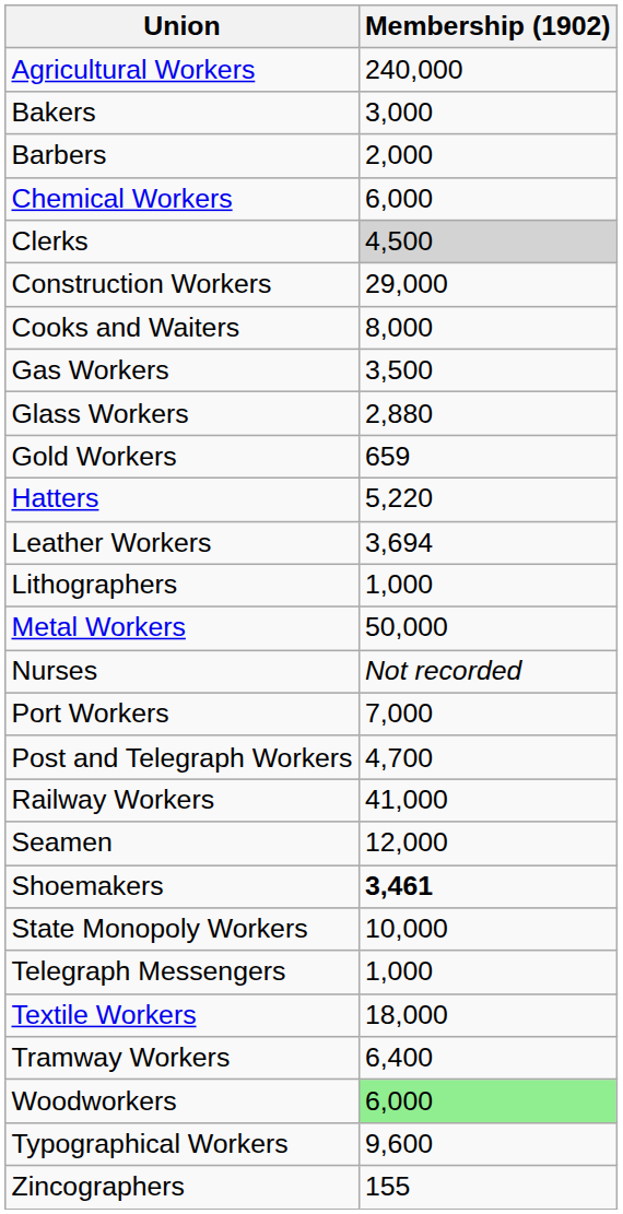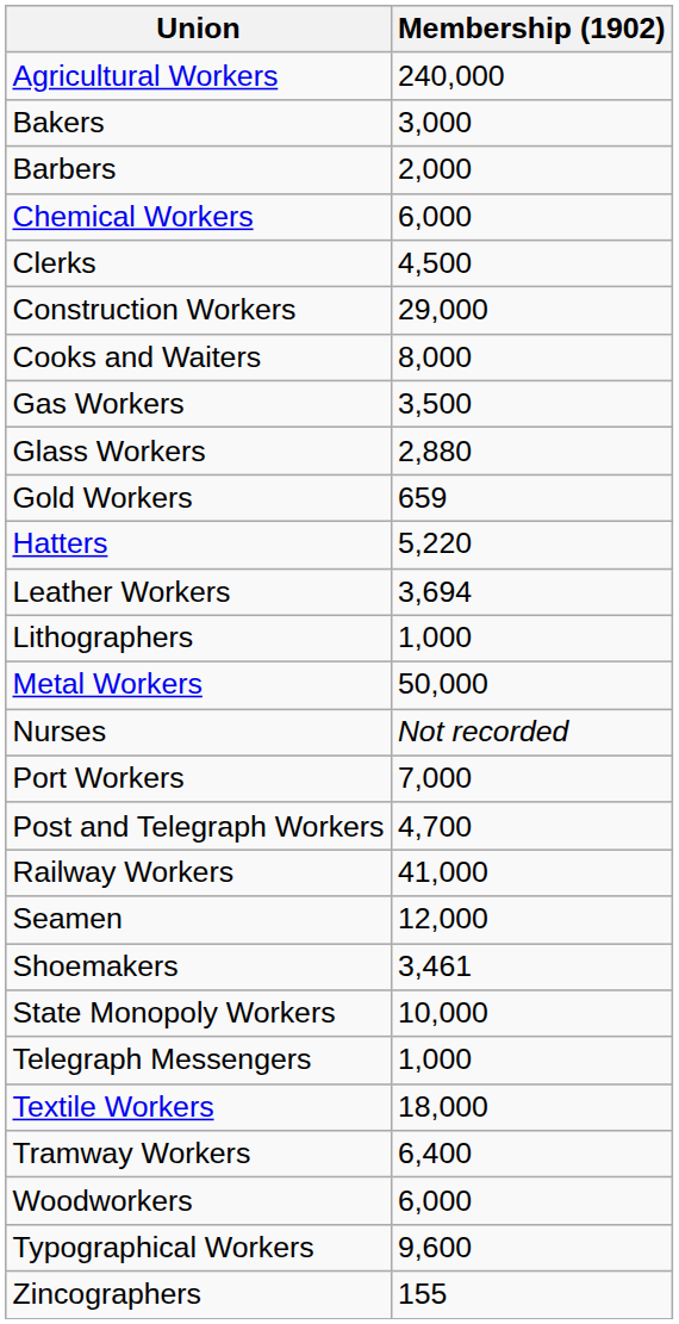Clerks | Membership (1902): lightgrey background -> no background
Shoemakers | Membership (1902): bold -> normal
Woodworkers | Membership (1902): lightgreen background -> no background
